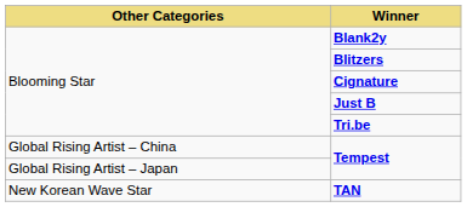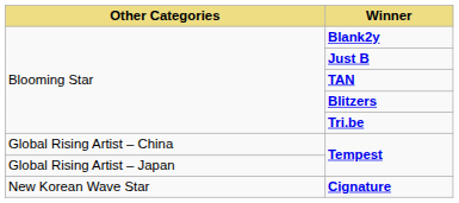row 3 | Winner: Blitzers -> Just B
row 4 | Winner: Cignature -> TAN
row 5 | Winner: Just B -> Blitzers
row 9 | Winner: TAN -> Cignature
